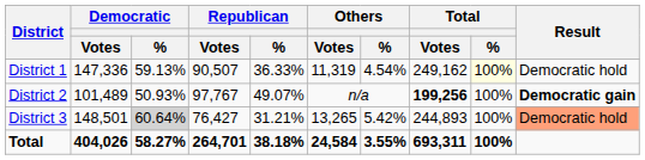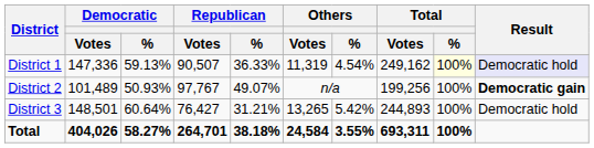District 1 | Result: no background -> lavender background
District 2 | Total / Votes: bold -> normal
District 3 | Democratic / %: lightgrey background -> no background
District 3 | Result: lightsalmon background -> no background
